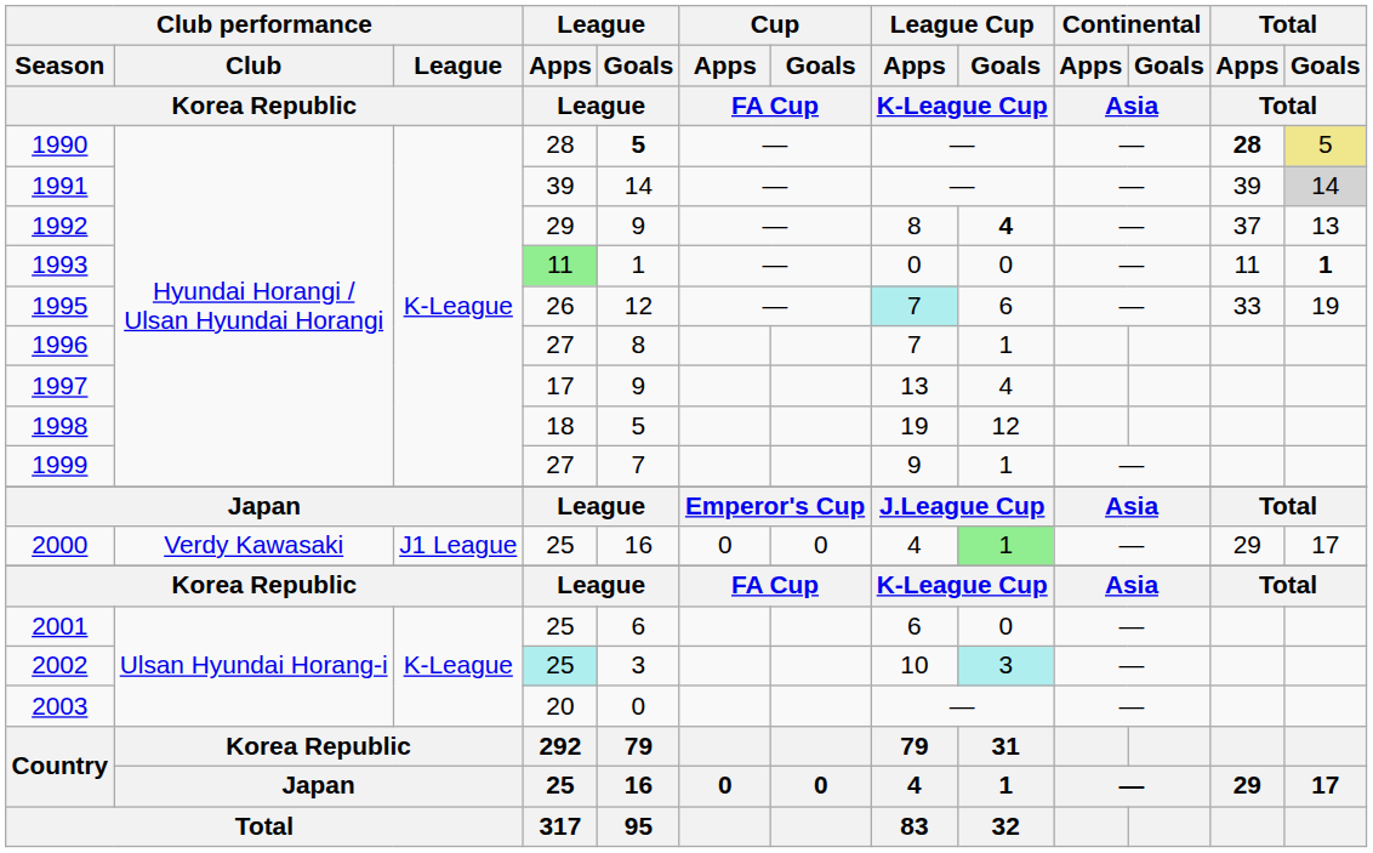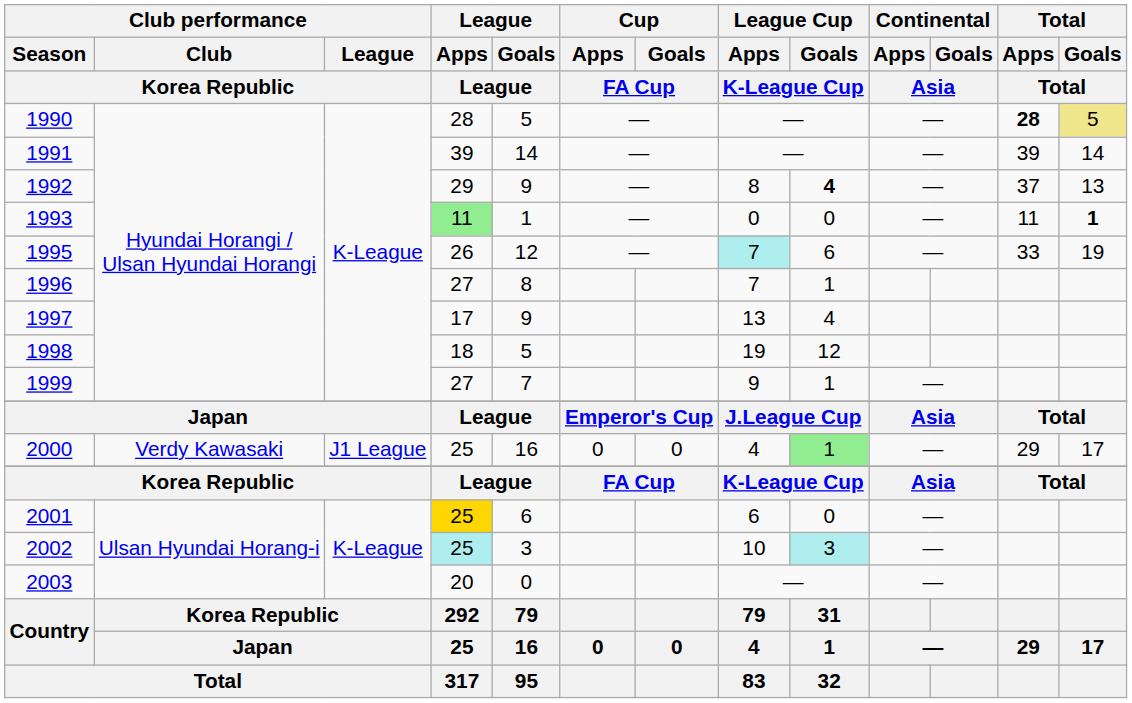1990 | League / Goals / League: bold -> normal
1991 | Total / Goals / Total: lightgrey background -> no background
2001 | League / Apps / League: no background -> gold background
